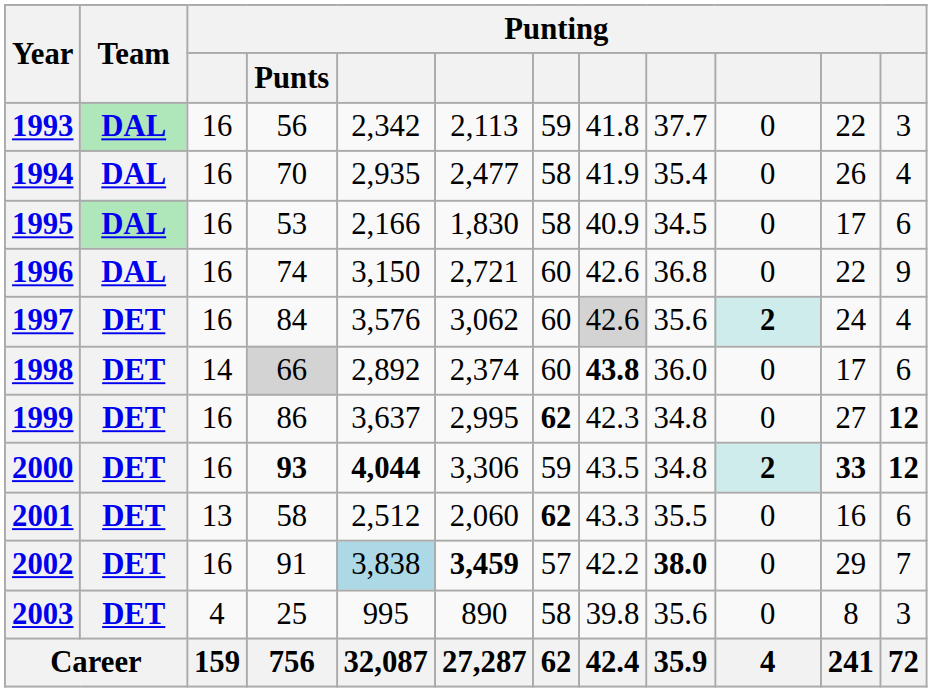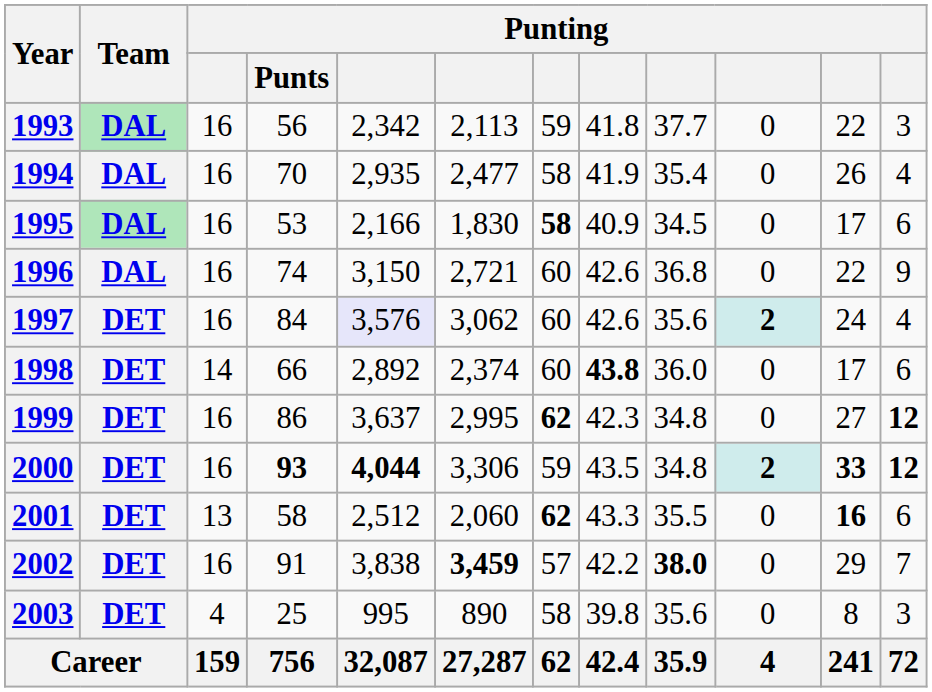1995 | column 7: normal -> bold
1997 | column 5: no background -> lavender background
1997 | column 8: lightgrey background -> no background
1998 | Punting / Punts: lightgrey background -> no background
2001 | column 11: normal -> bold
2002 | column 5: lightblue background -> no background
